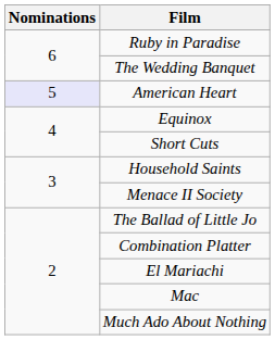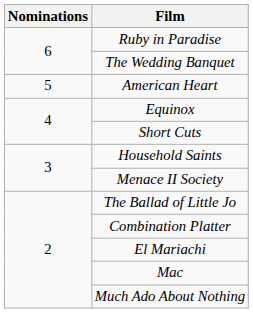American Heart | Nominations: lavender background -> no background
